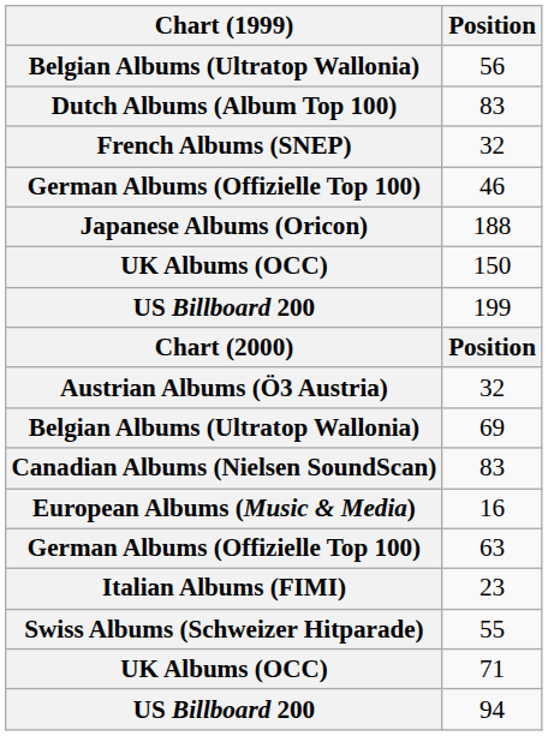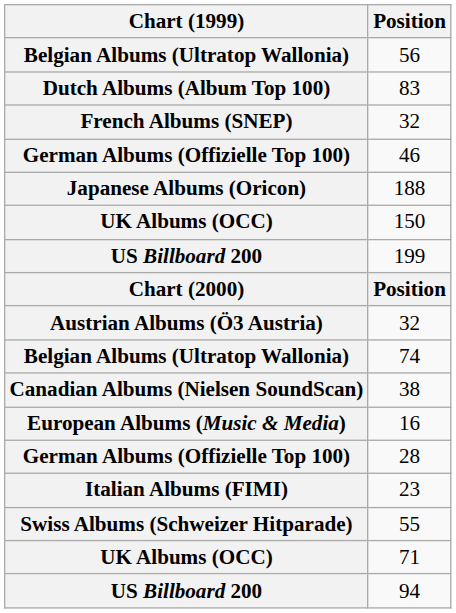row 11 | Position: 69 -> 74
row 12 | Position: 83 -> 38
row 14 | Position: 63 -> 28
